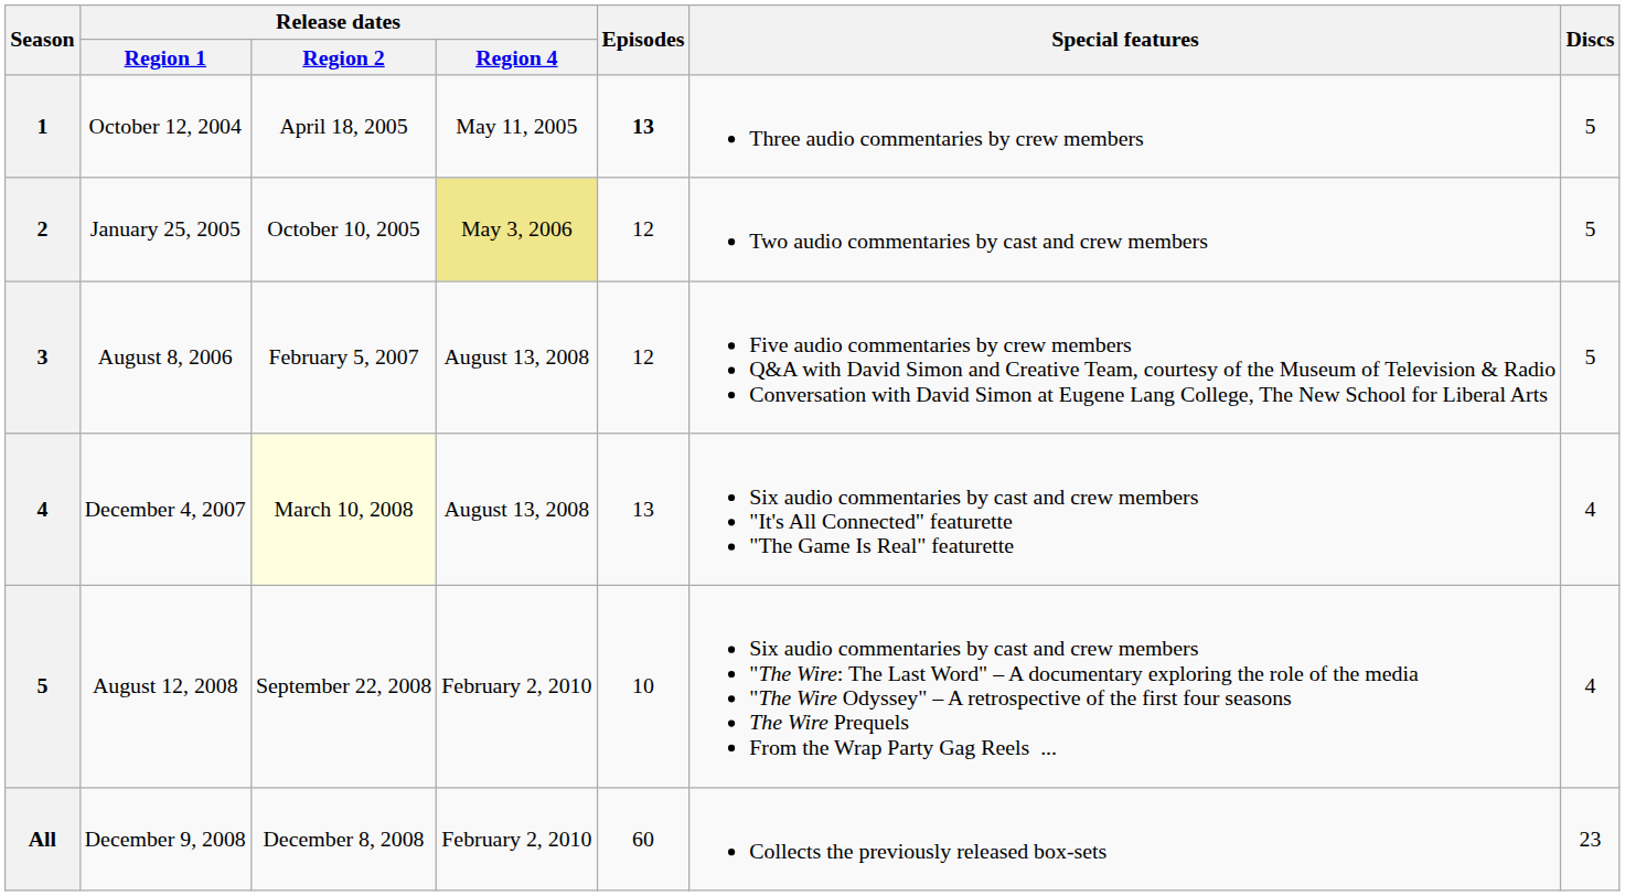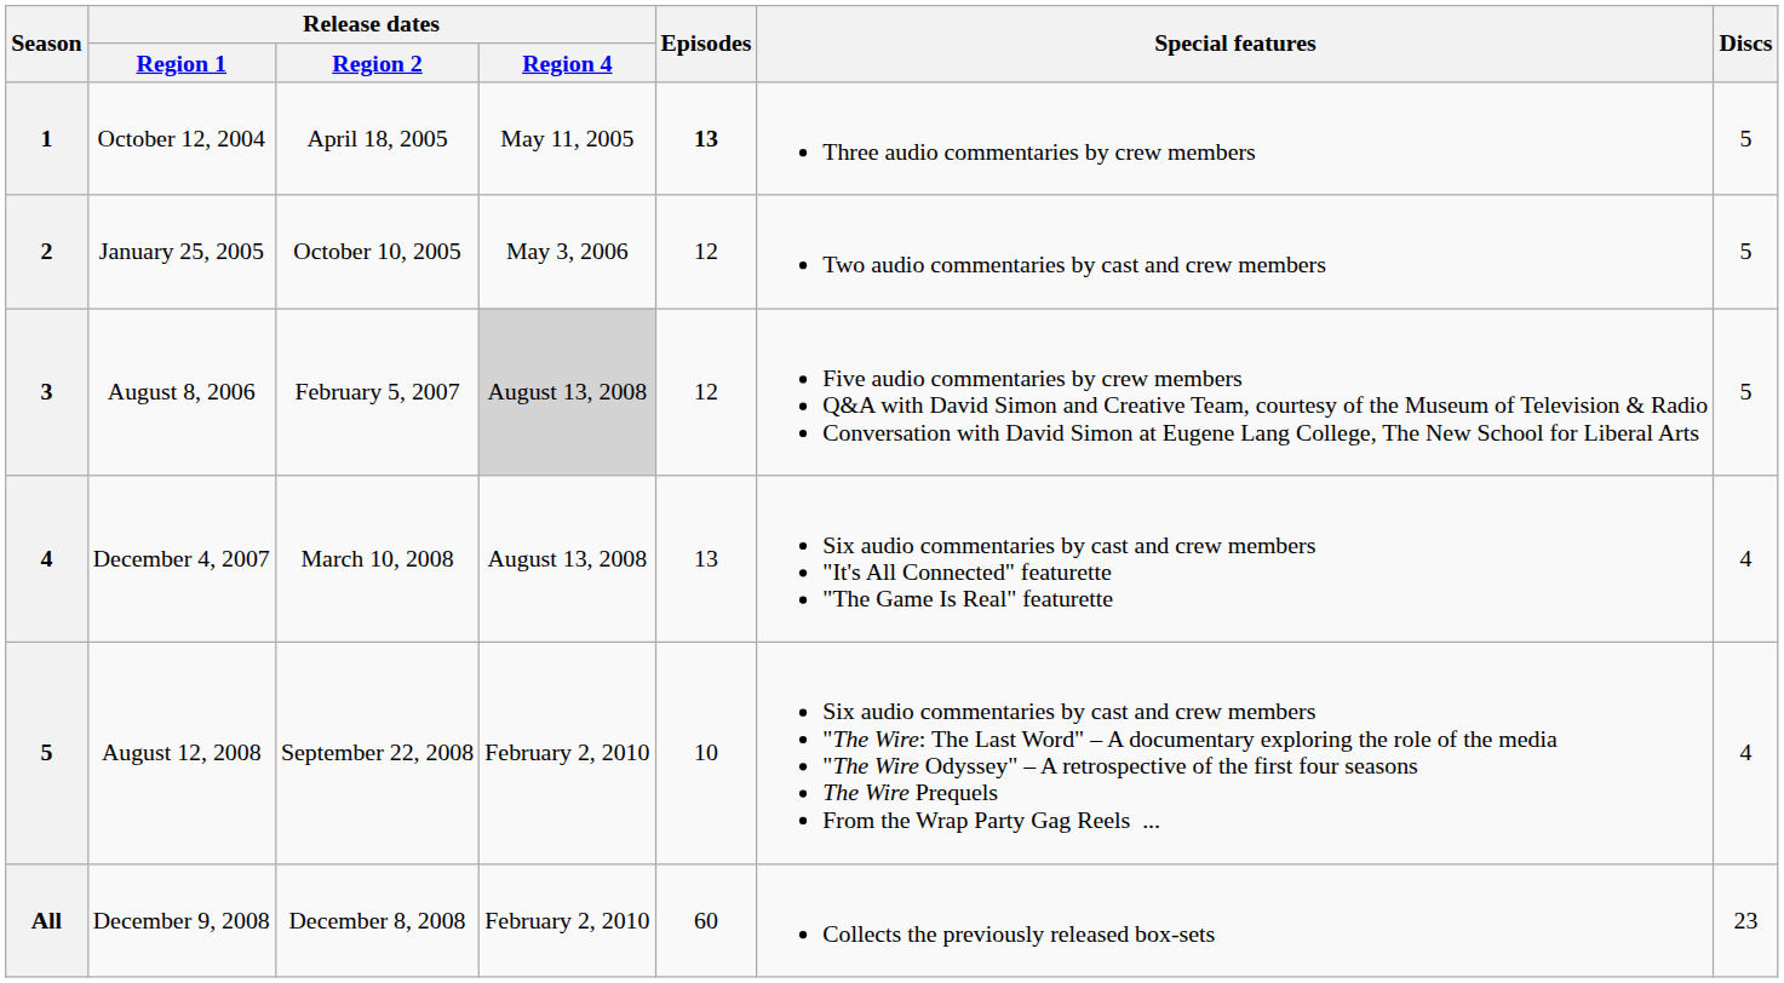January 25, 2005 | Release dates / Region 4: khaki background -> no background
August 8, 2006 | Release dates / Region 4: no background -> lightgrey background
December 4, 2007 | Release dates / Region 2: lightyellow background -> no background
